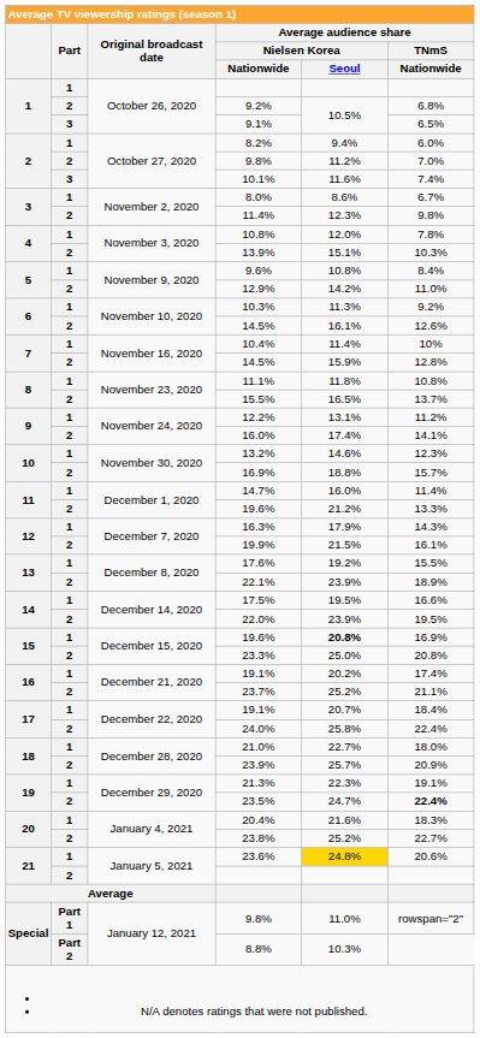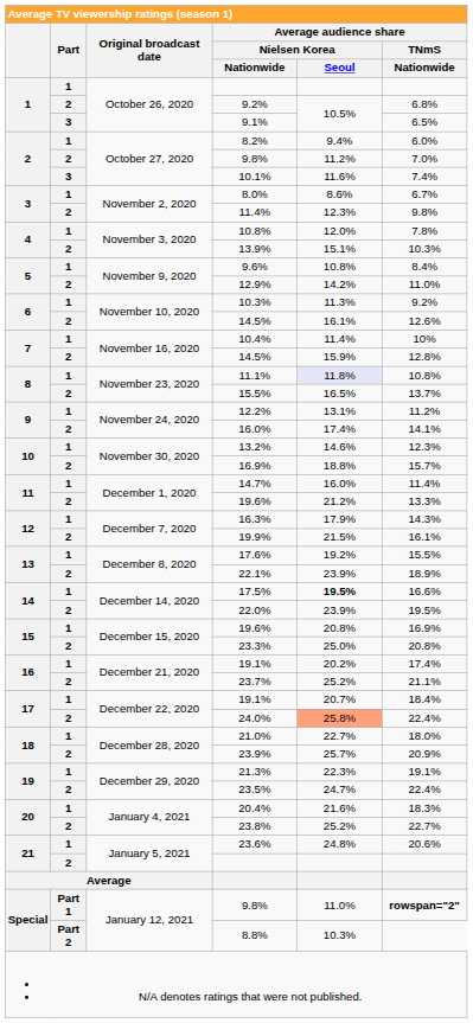11.1% | Average audience share / Nielsen Korea / Seoul: no background -> lavender background
17.5% | Average audience share / Nielsen Korea / Seoul: normal -> bold
15 / 19.6% | Average audience share / Nielsen Korea / Seoul: bold -> normal
24.0% | Average audience share / Nielsen Korea / Seoul: no background -> lightsalmon background
23.5% | Average audience share / TNmS / Nationwide: bold -> normal
23.6% | Average audience share / Nielsen Korea / Seoul: gold background -> no background
Special / 9.8% | Average audience share / TNmS / Nationwide: normal -> bold
